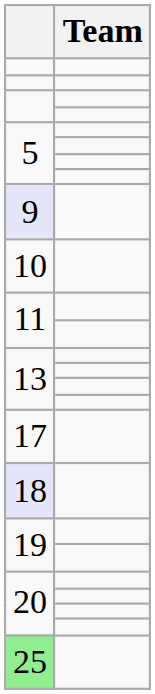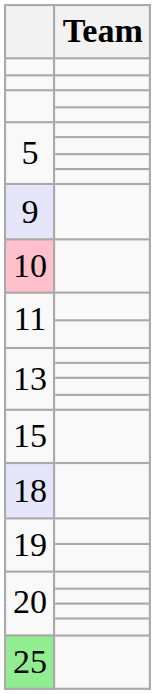row 11 | column 1: no background -> pink background
row 18 | column 1: 17 -> 15
